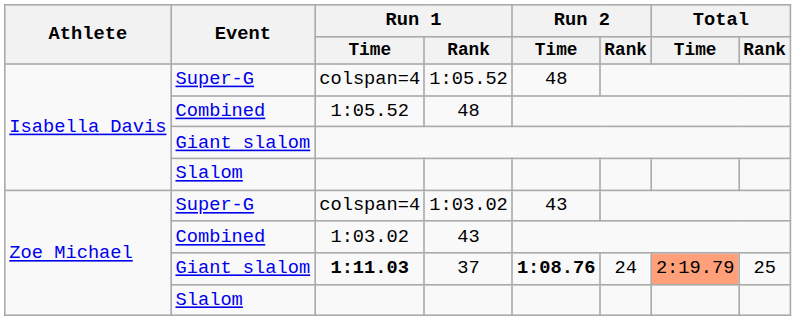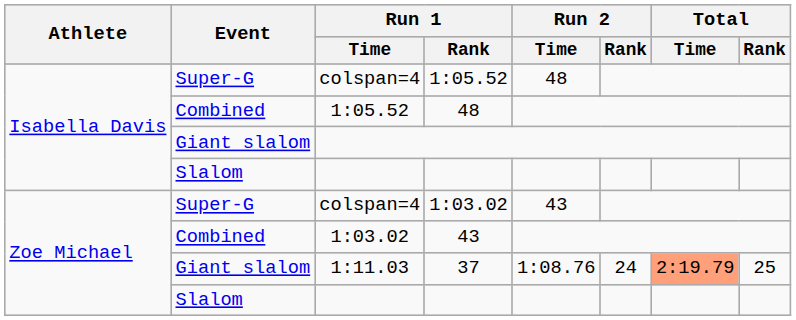37 | Run 1 / Time: bold -> normal
37 | Run 2 / Time: bold -> normal
